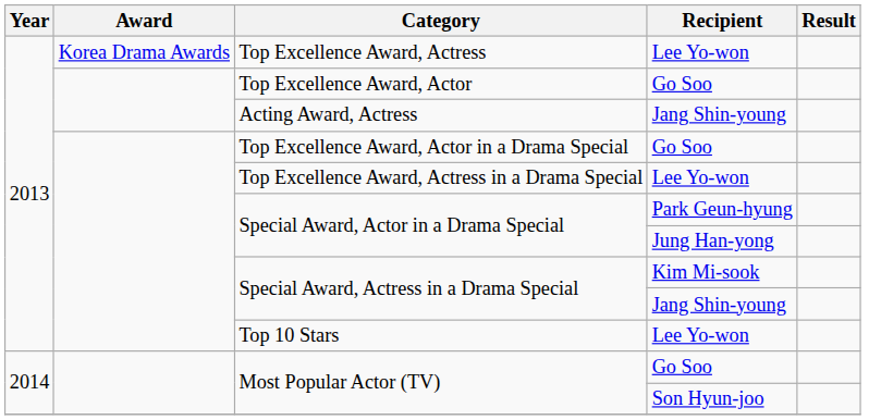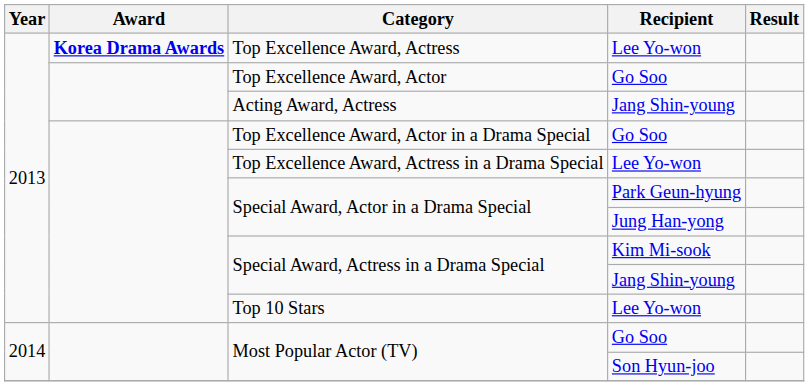Top Excellence Award, Actress | Award: normal -> bold
